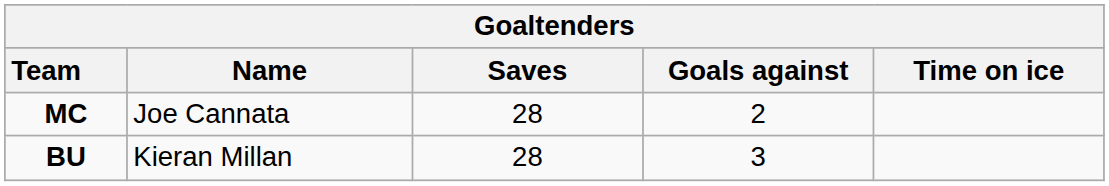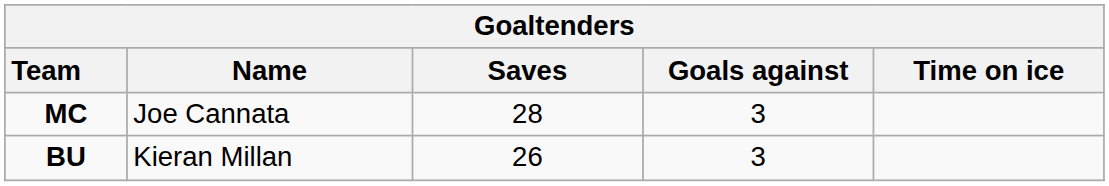MC | Goals against: 2 -> 3
BU | Saves: 28 -> 26
